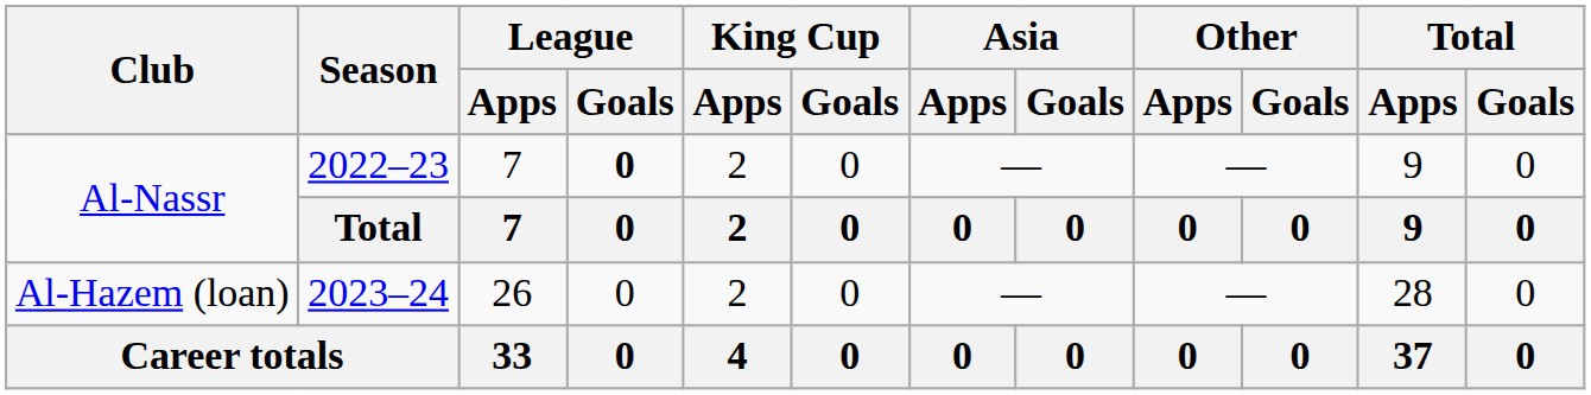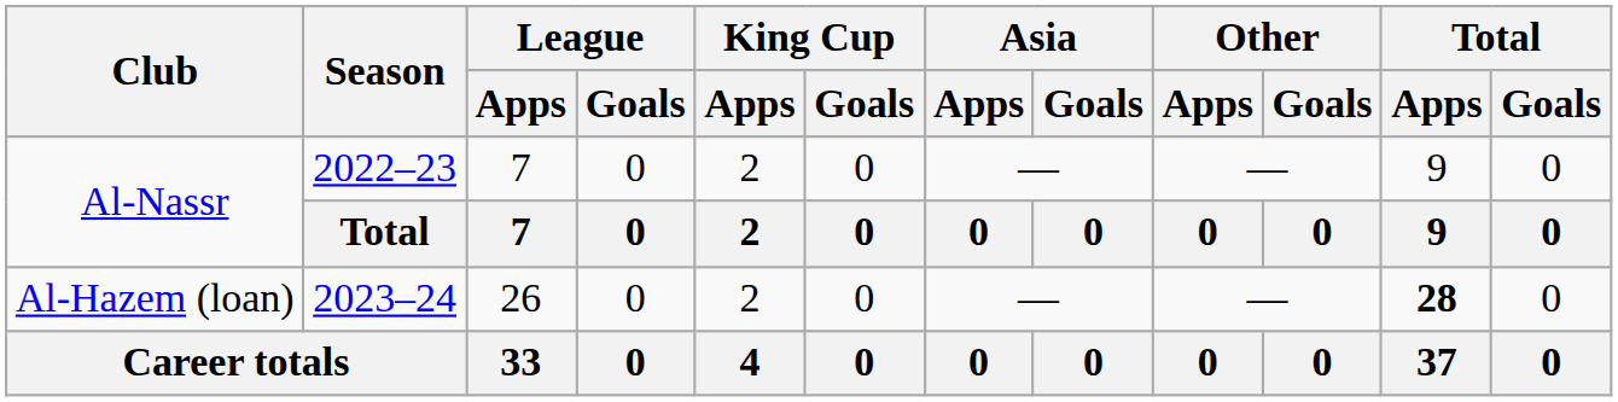Al-Nassr / 2022–23 | League / Goals: bold -> normal
Al-Hazem (loan) | Total / Apps: normal -> bold
